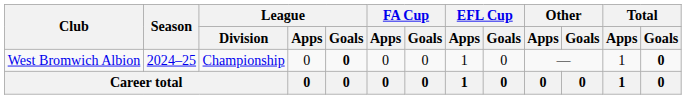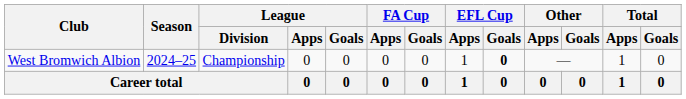West Bromwich Albion | League / Goals: bold -> normal
West Bromwich Albion | EFL Cup / Goals: normal -> bold
West Bromwich Albion | Total / Goals: bold -> normal
